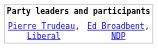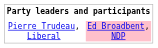Pierre Trudeau, Liberal | column 2: no background -> pink background
